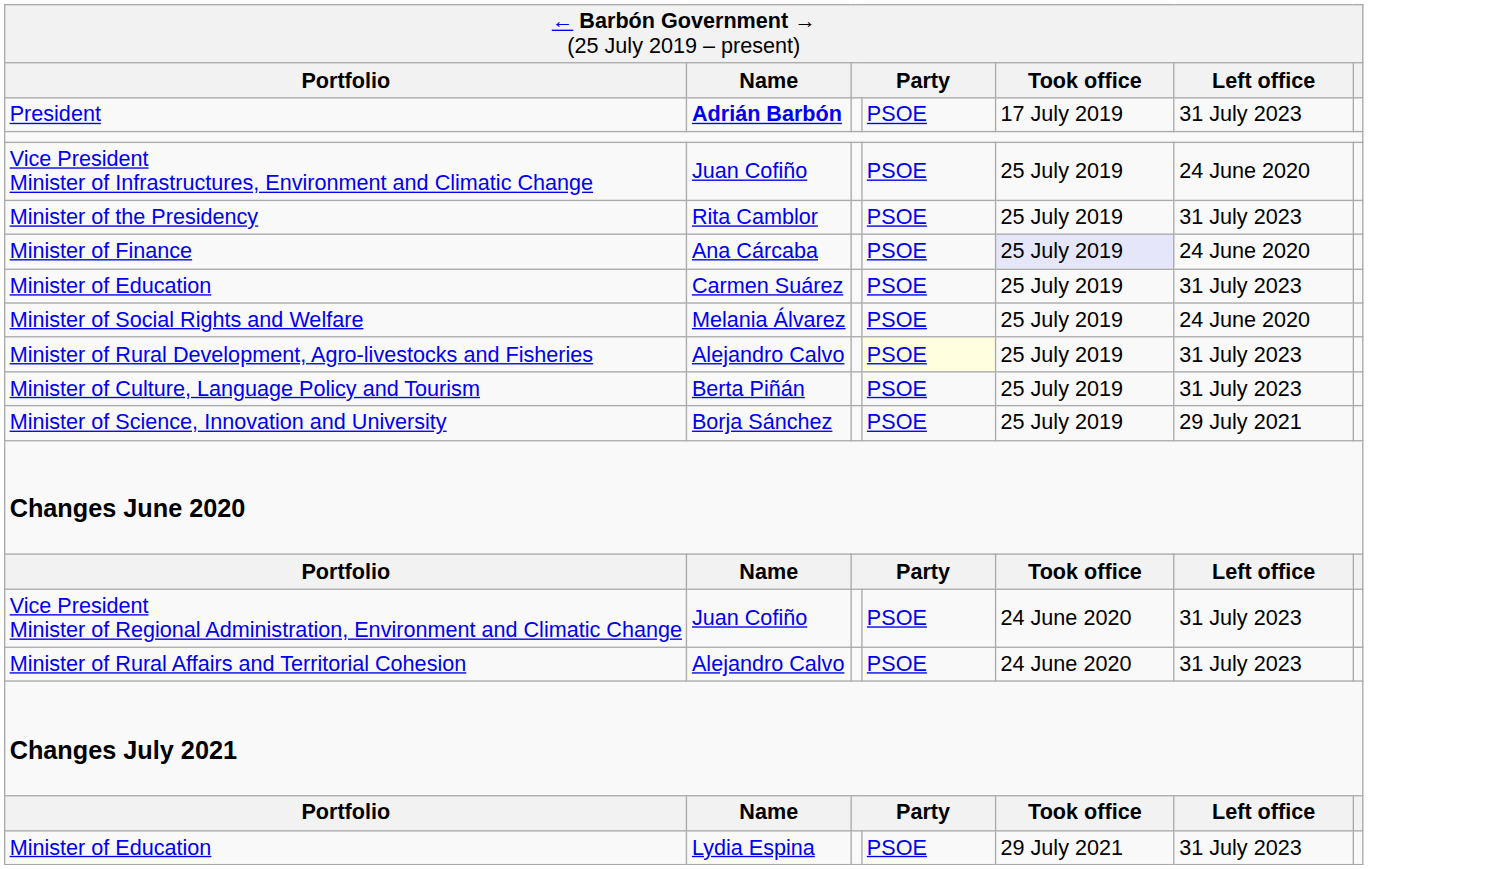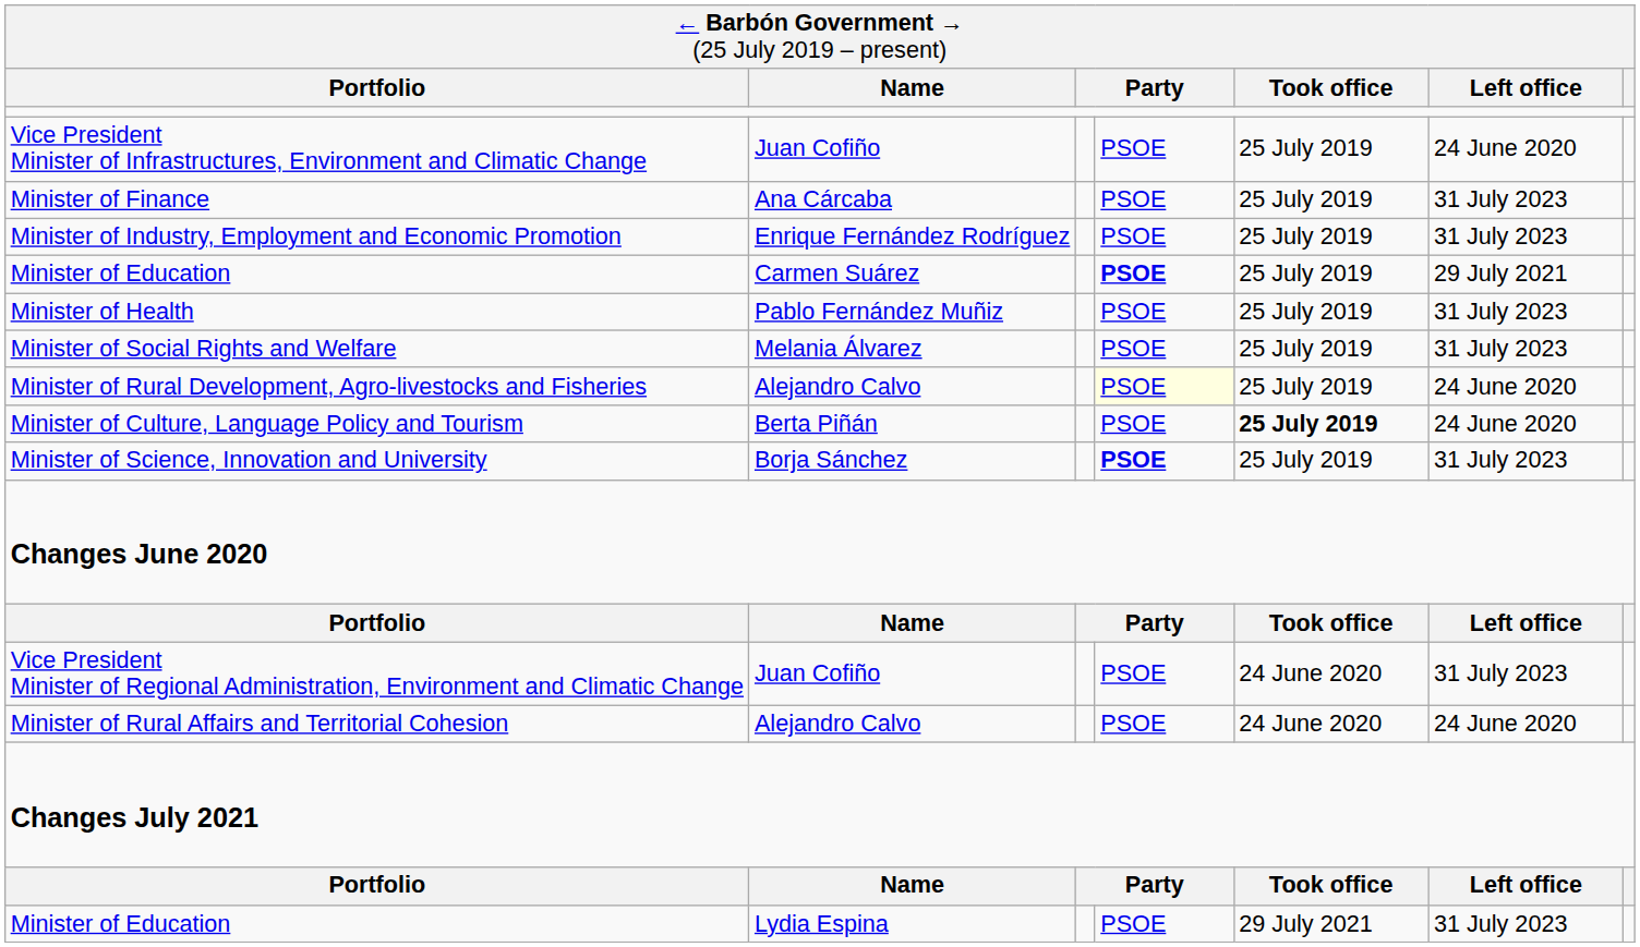- row: President | Adrián Barbón | PSOE | 17 July 2019 | 31 July 2023
- row: Minister of the Presidency | Rita Camblor | PSOE | 25 July 2019 | 31 July 2023
Minister of Finance | column 5: lavender background -> no background
Minister of Finance | column 6: 24 June 2020 -> 31 July 2023
+ row: Minister of Industry, Employment and Economic Promotion | Enrique Fernández Rodríguez | PSOE | 25 July 2019 | 31 July 2023
Minister of Education / Carmen Suárez | column 4: normal -> bold
Minister of Education / Carmen Suárez | column 6: 31 July 2023 -> 29 July 2021
+ row: Minister of Health | Pablo Fernández Muñiz | PSOE | 25 July 2019 | 31 July 2023
Minister of Social Rights and Welfare | column 6: 24 June 2020 -> 31 July 2023
Minister of Rural Development, Agro-livestocks and Fisheries | column 6: 31 July 2023 -> 24 June 2020
Minister of Culture, Language Policy and Tourism | column 5: normal -> bold
Minister of Culture, Language Policy and Tourism | column 6: 31 July 2023 -> 24 June 2020
Minister of Science, Innovation and University | column 4: normal -> bold
Minister of Science, Innovation and University | column 6: 29 July 2021 -> 31 July 2023
Minister of Rural Affairs and Territorial Cohesion | column 6: 31 July 2023 -> 24 June 2020
